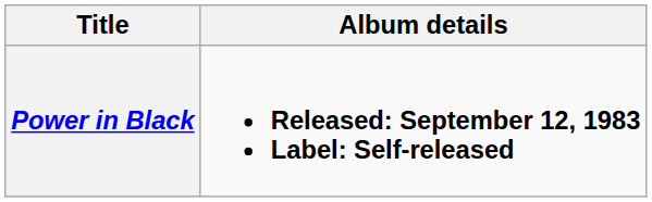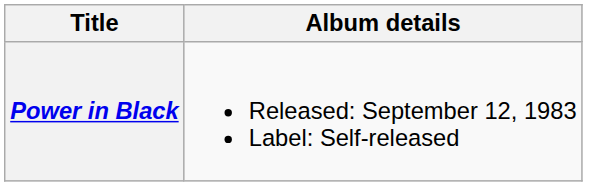Power in Black | Album details: bold -> normal
